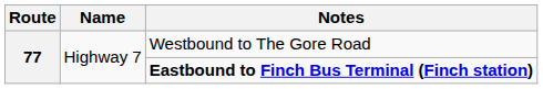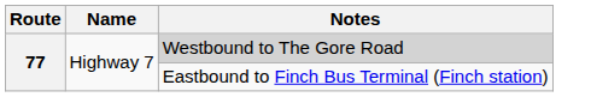Westbound to The Gore Road | Notes: no background -> lightgrey background
Eastbound to Finch Bus Terminal (Finch station) | Notes: bold -> normal
